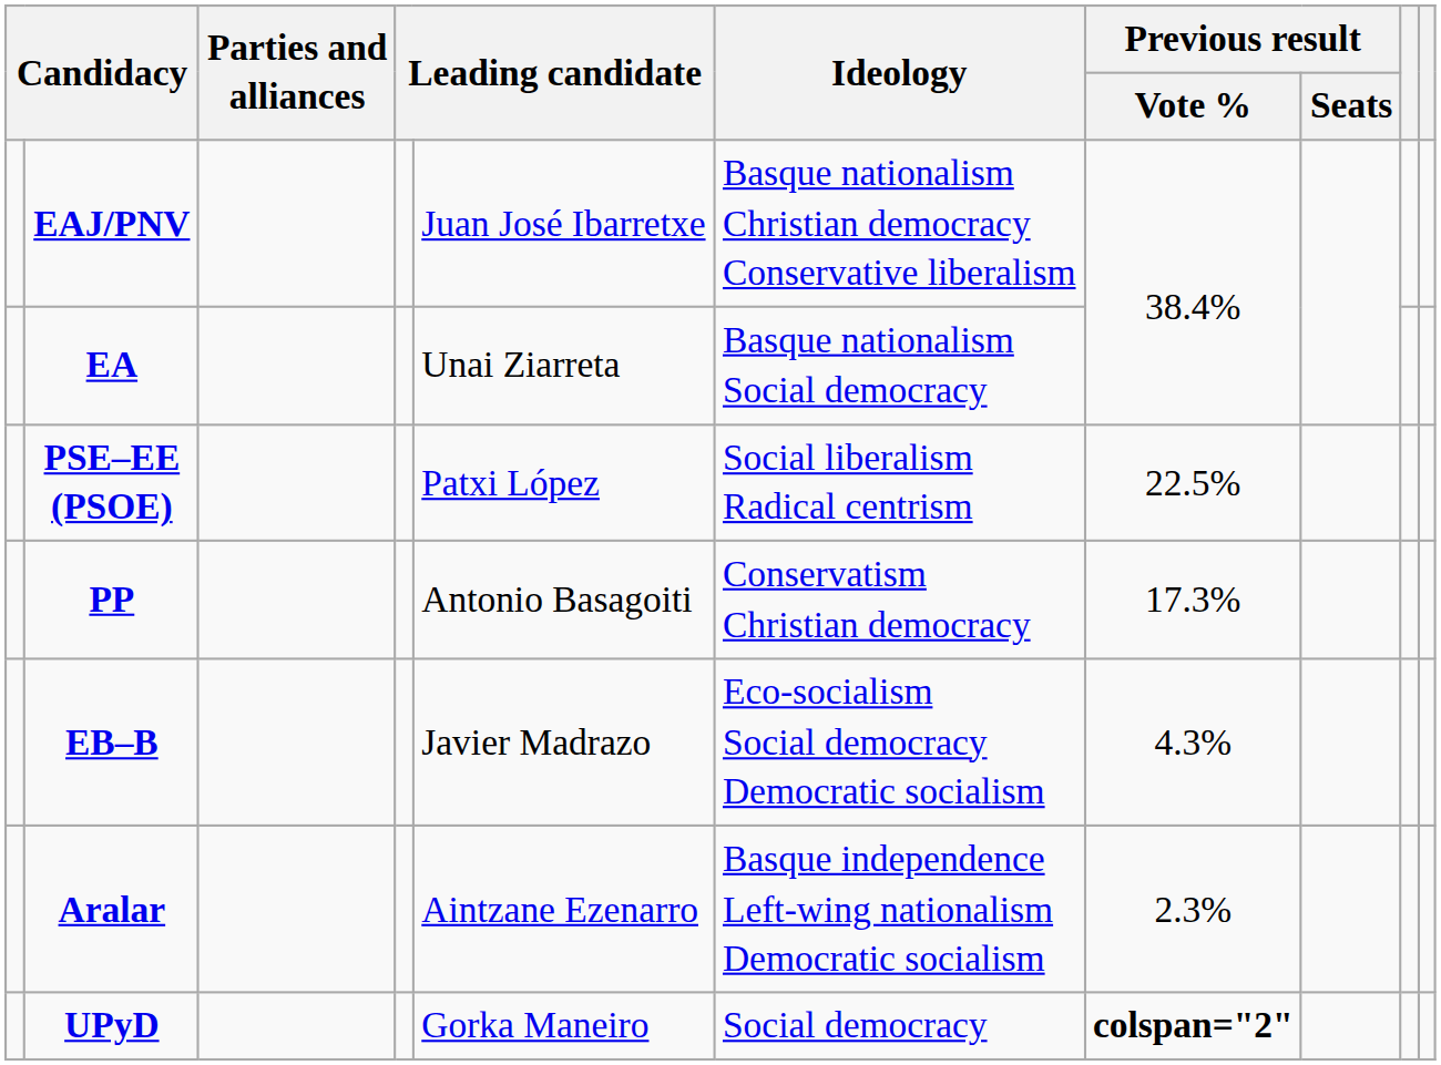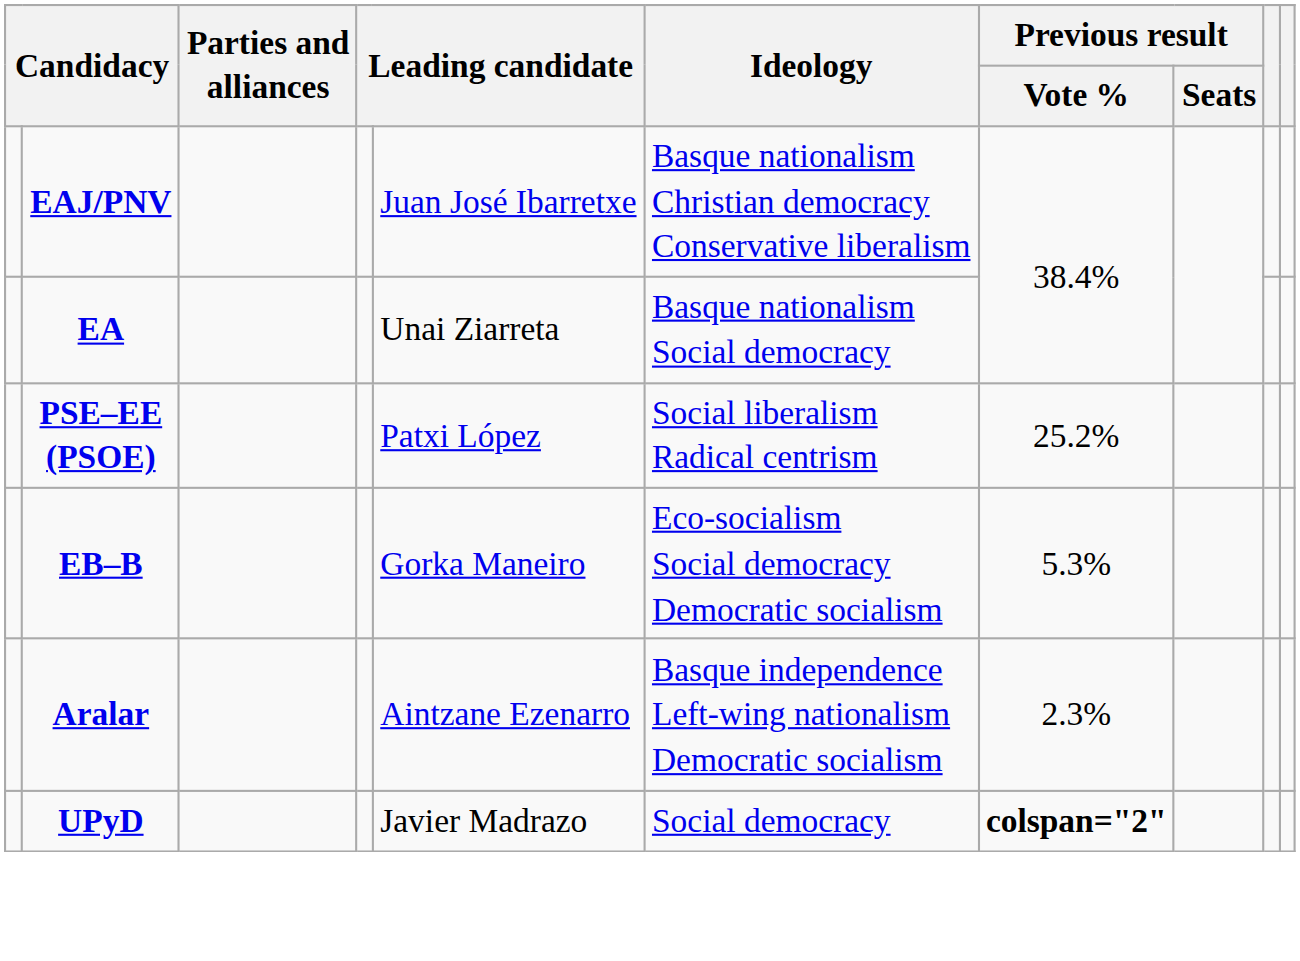PSE–EE (PSOE) | Previous result / Vote %: 22.5% -> 25.2%
- row: PP | Antonio Basagoiti | Conservatism Christian democracy | 17.3%
EB–B | column 5: Javier Madrazo -> Gorka Maneiro
EB–B | Previous result / Vote %: 4.3% -> 5.3%
UPyD | column 5: Gorka Maneiro -> Javier Madrazo
